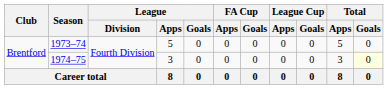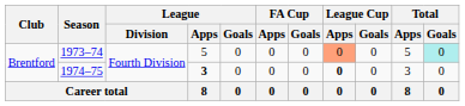1973–74 | League Cup / Apps: no background -> lightsalmon background
1973–74 | Total / Goals: no background -> paleturquoise background
1974–75 | League / Apps: normal -> bold
1974–75 | League Cup / Apps: normal -> bold
1974–75 | Total / Goals: lightyellow background -> no background
